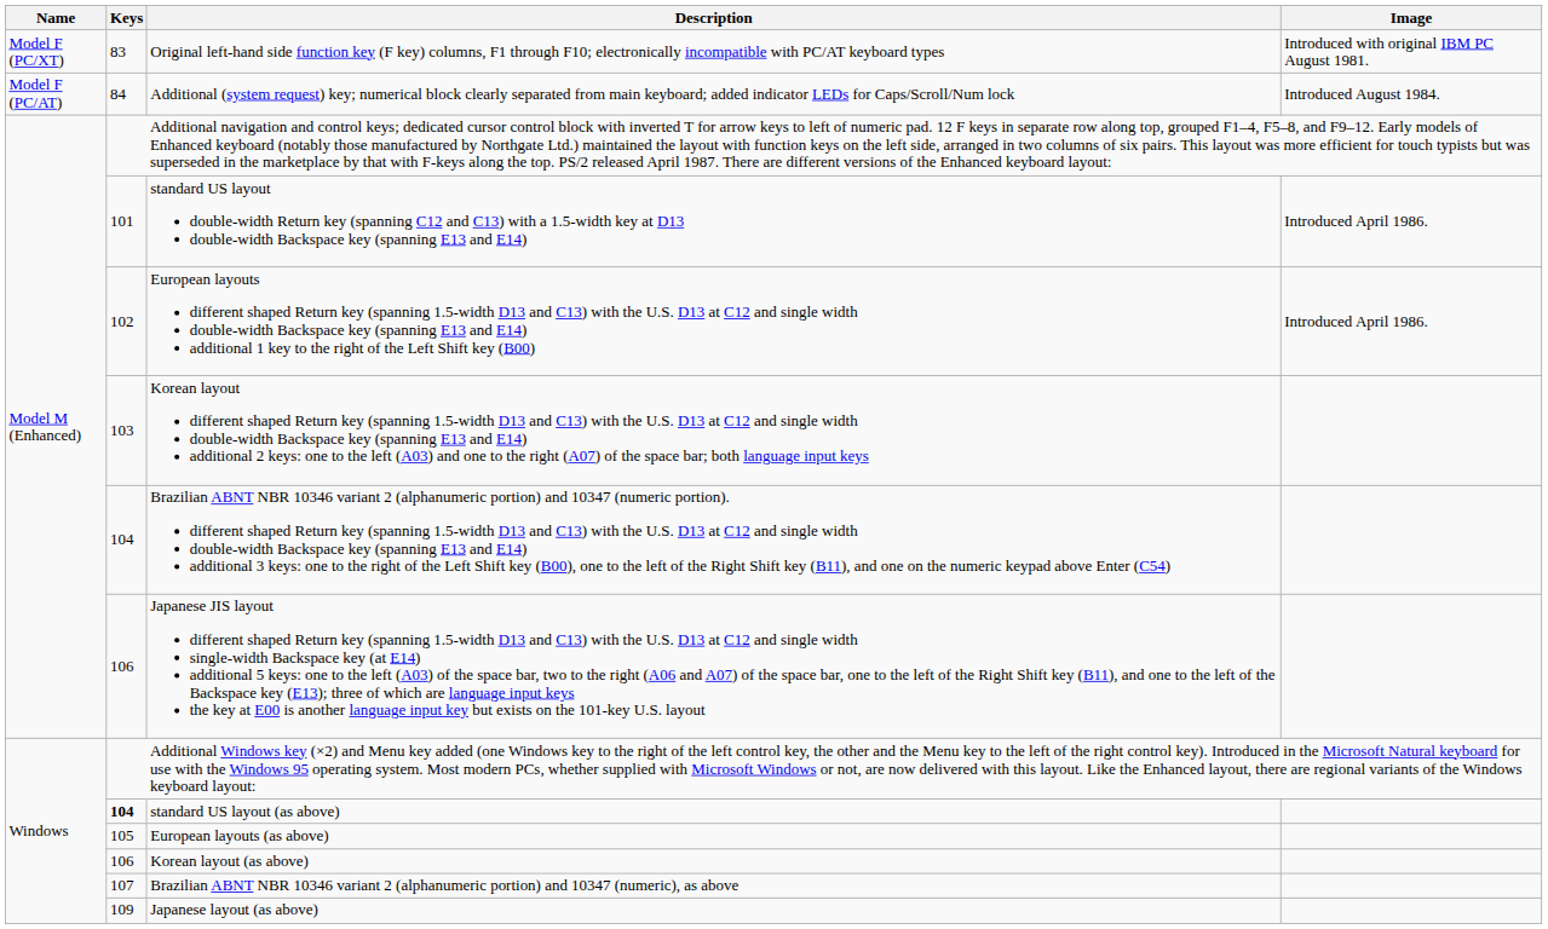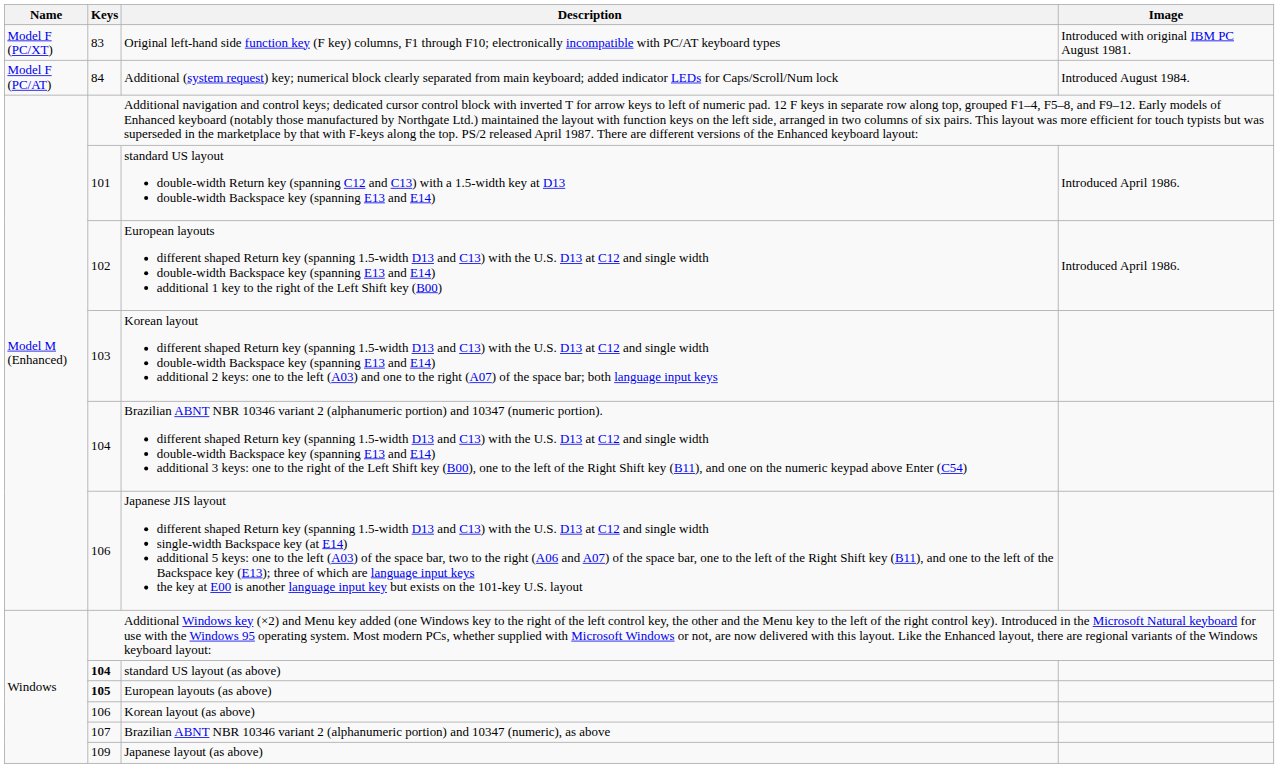European layouts (as above) | Keys: normal -> bold
